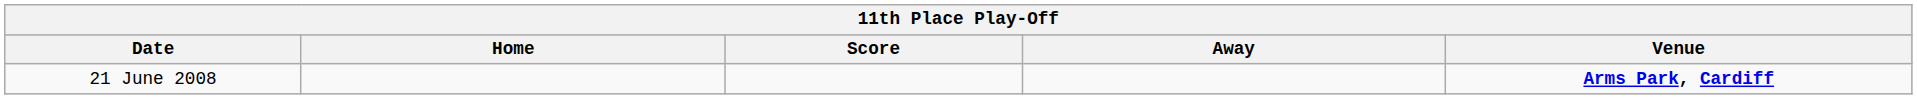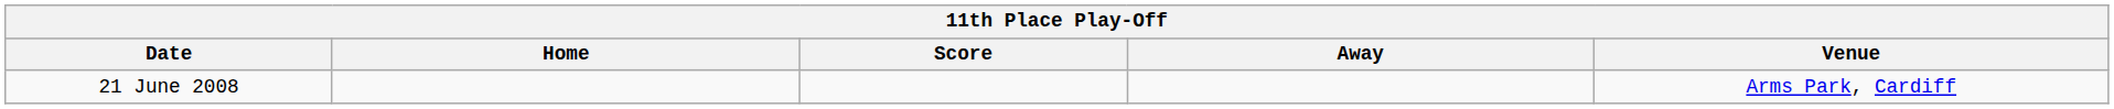21 June 2008 | Venue: bold -> normal
